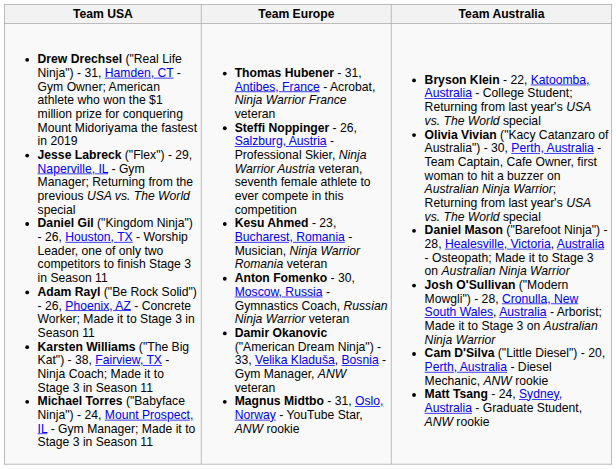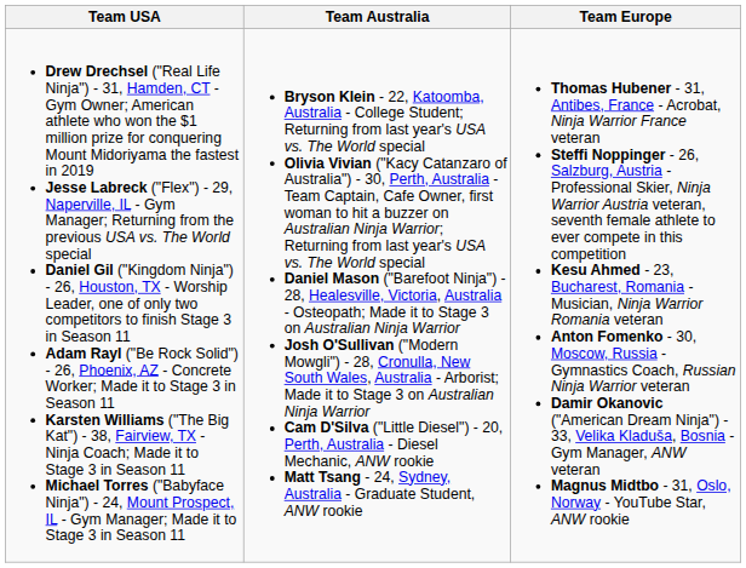columns swapped: Team Europe <-> Team Australia
